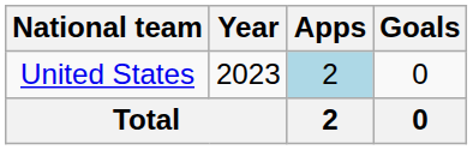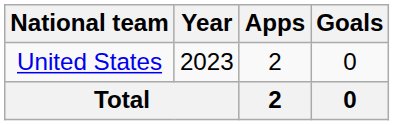United States | Apps: lightblue background -> no background
